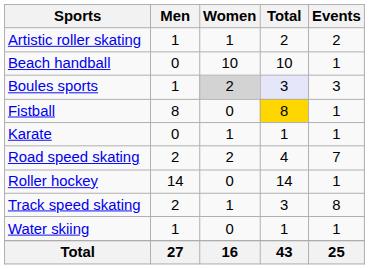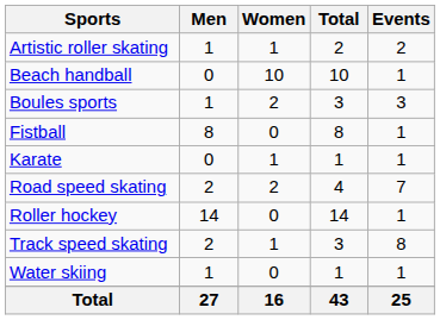Boules sports | Women: lightgrey background -> no background
Boules sports | Total: lavender background -> no background
Fistball | Total: gold background -> no background
